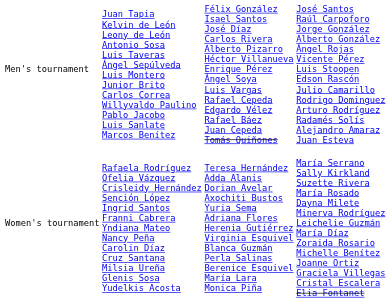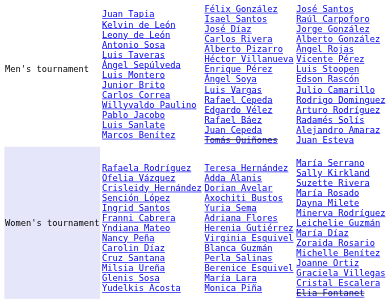Women's tournament | column 1: no background -> lavender background
